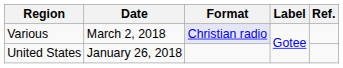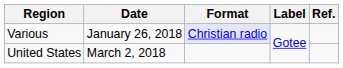Various | Date: March 2, 2018 -> January 26, 2018
United States | Date: January 26, 2018 -> March 2, 2018
